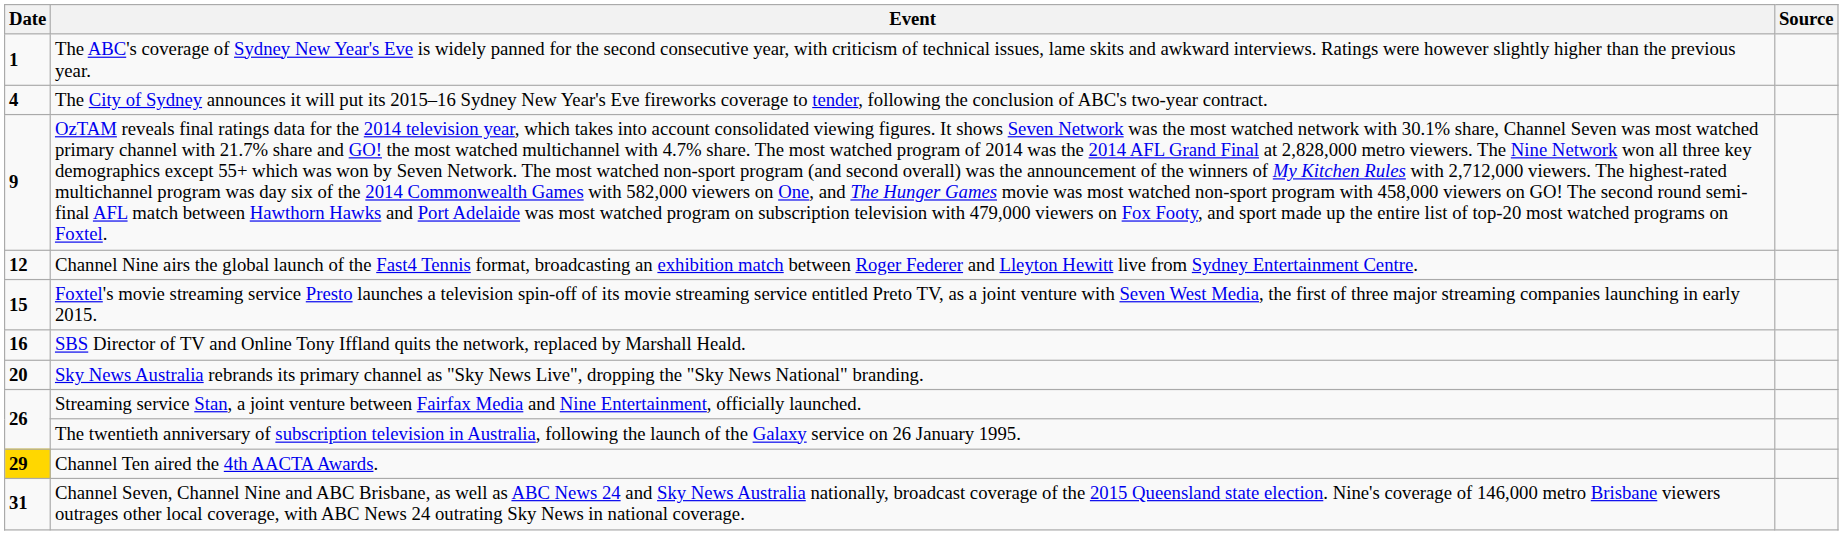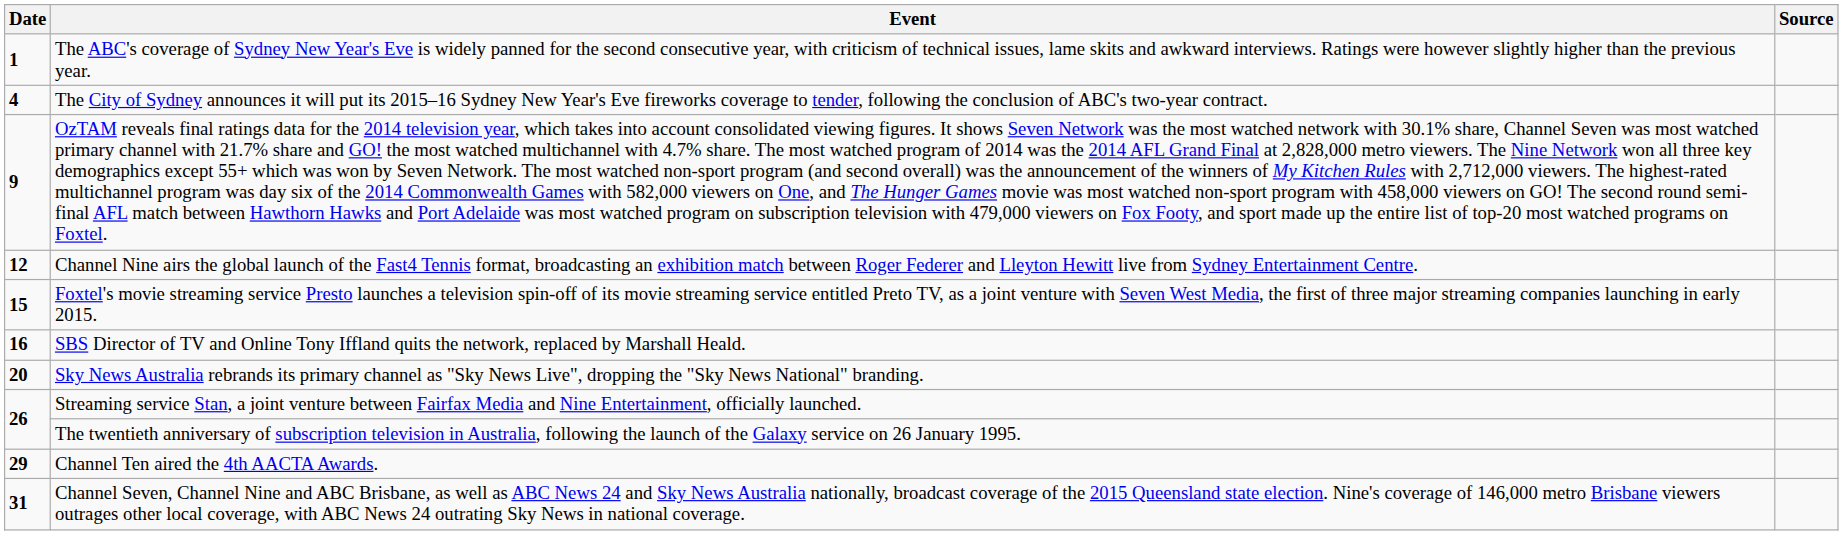Channel Ten aired the 4th AACTA Awards. | Date: gold background -> no background
